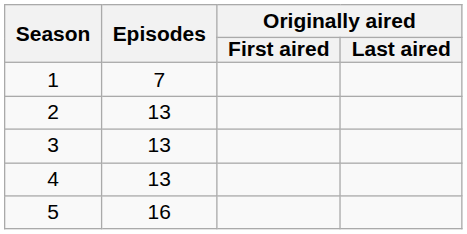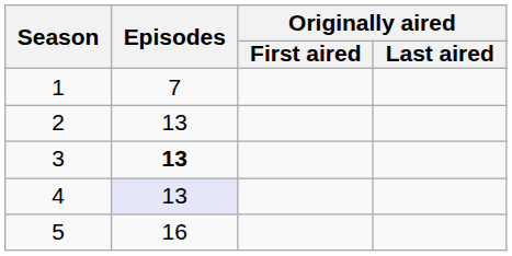3 | Episodes: normal -> bold
4 | Episodes: no background -> lavender background
